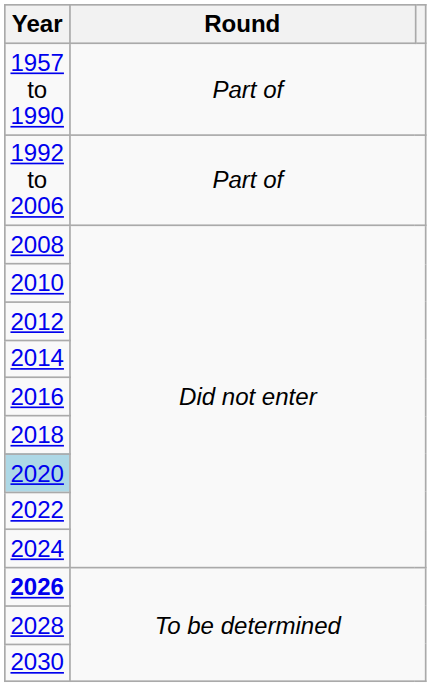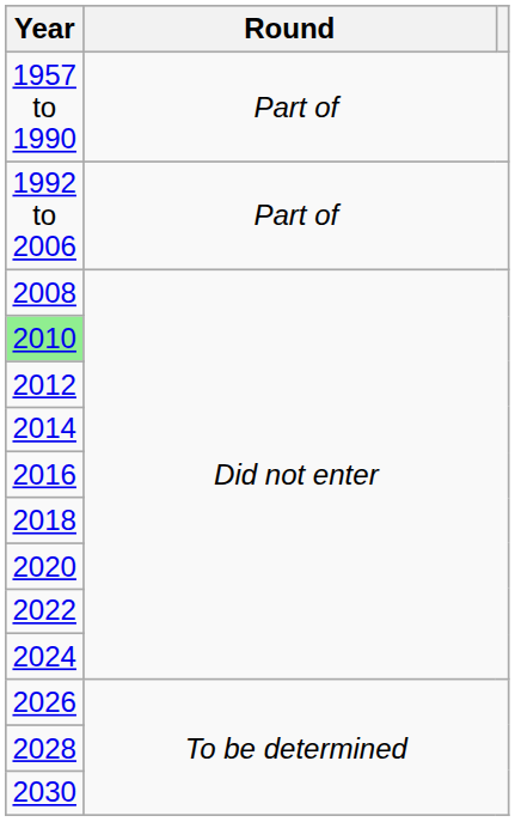2010 | Year: no background -> lightgreen background
2020 | Year: lightblue background -> no background
2026 | Year: bold -> normal
